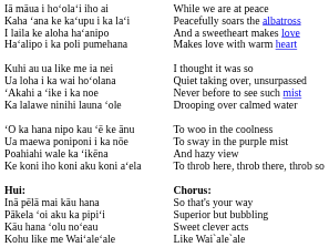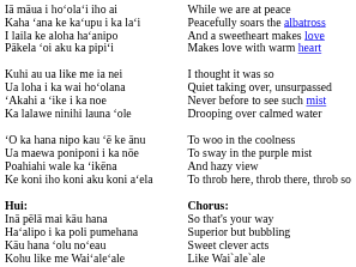row 4 | column 1: Ha‘alipo i ka poli pumehana -> Pākela ‘oi aku ka pipi‘i
row 15 | column 1: Pākela ‘oi aku ka pipi‘i -> Ha‘alipo i ka poli pumehana
